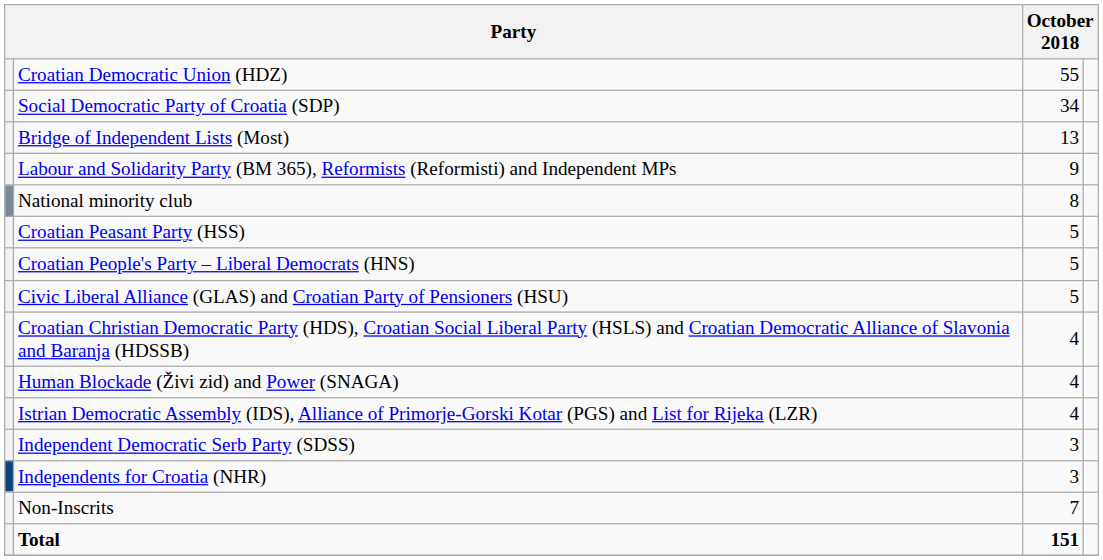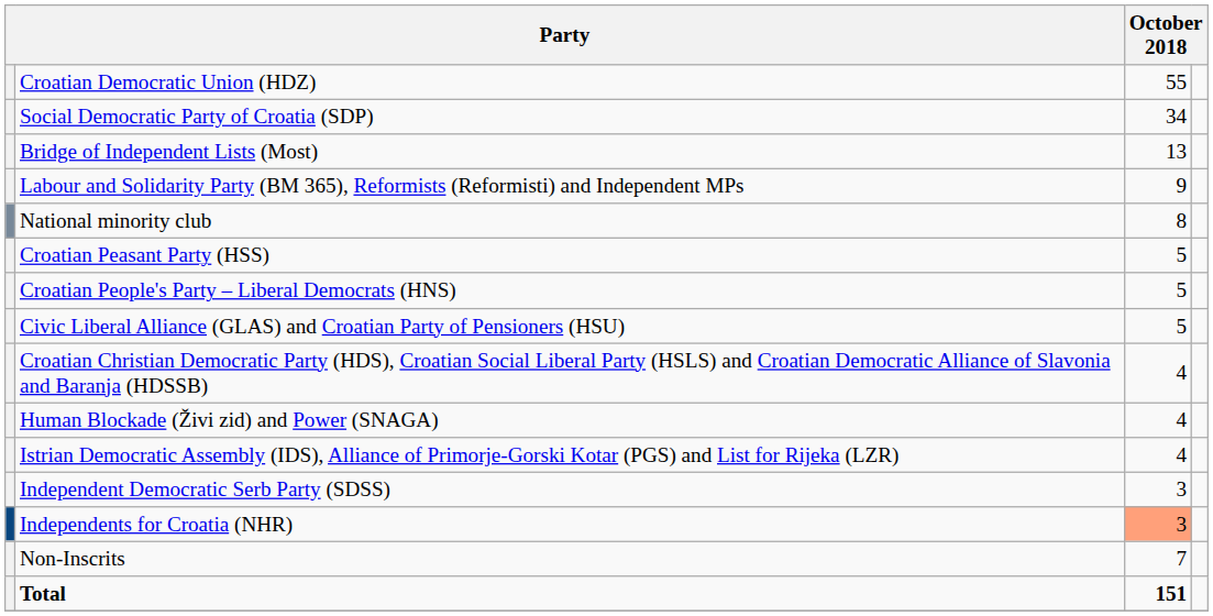Independents for Croatia (NHR) | column 3: no background -> lightsalmon background
